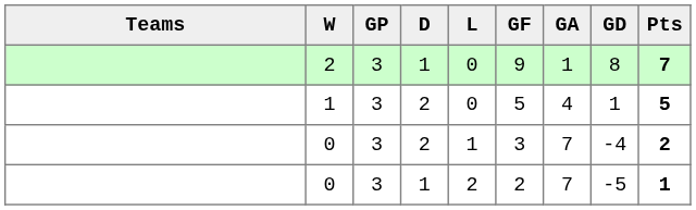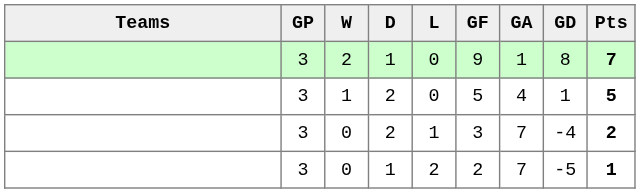columns swapped: GP <-> W
